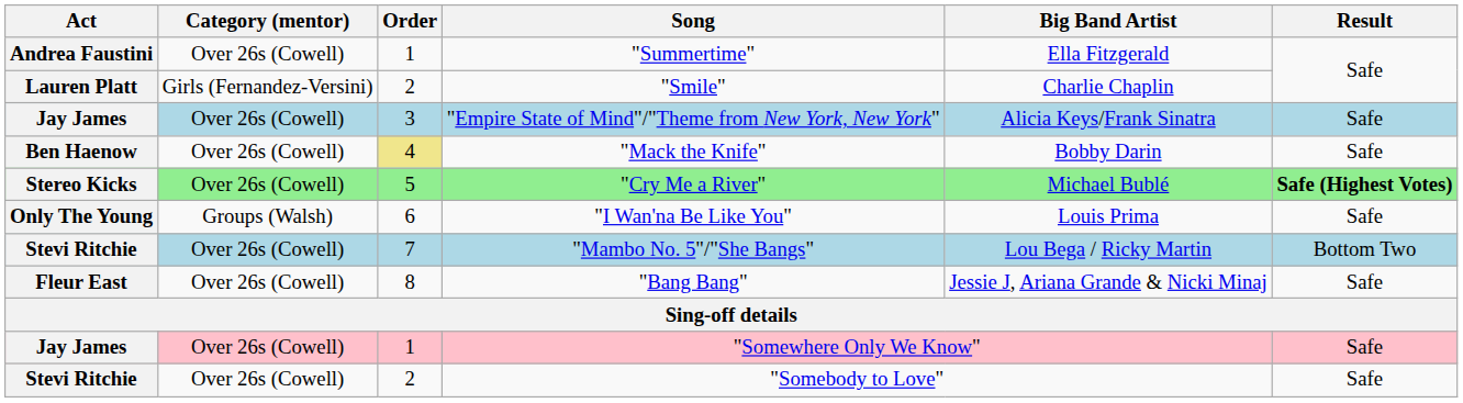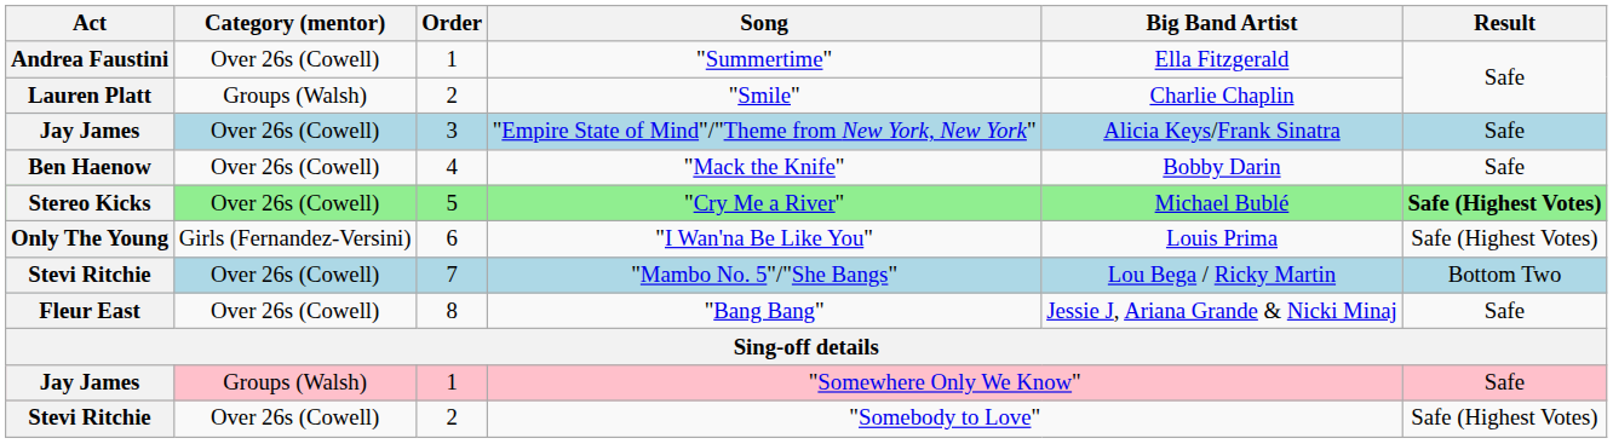"Smile" | Category (mentor): Girls (Fernandez-Versini) -> Groups (Walsh)
"Mack the Knife" | Order: khaki background -> no background
"I Wan'na Be Like You" | Category (mentor): Groups (Walsh) -> Girls (Fernandez-Versini)
"I Wan'na Be Like You" | Result: Safe -> Safe (Highest Votes)
"Somewhere Only We Know" | Category (mentor): Over 26s (Cowell) -> Groups (Walsh)
"Somebody to Love" | Result: Safe -> Safe (Highest Votes)
